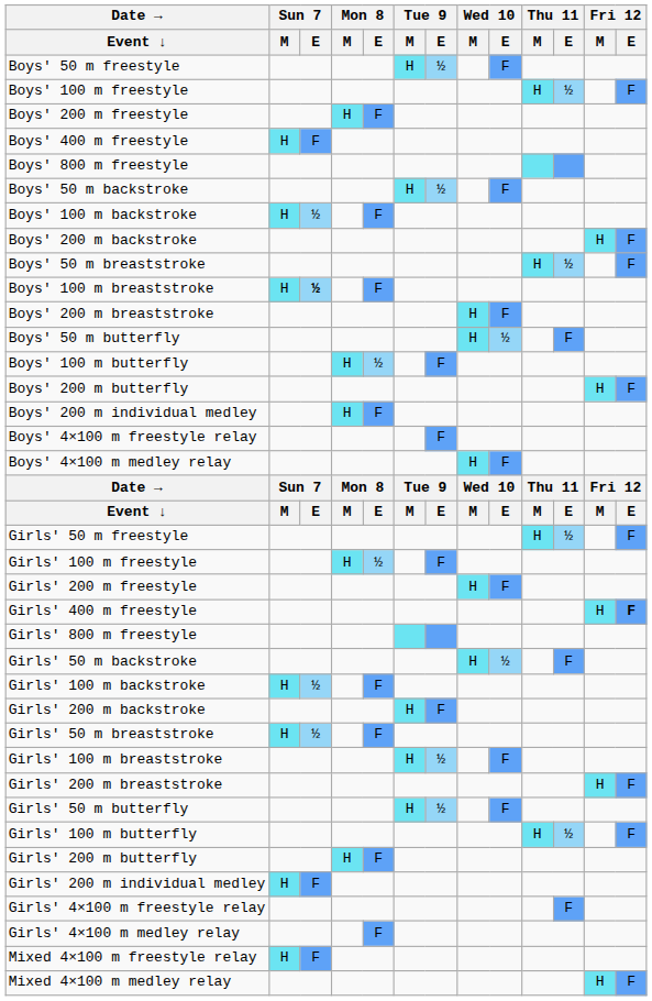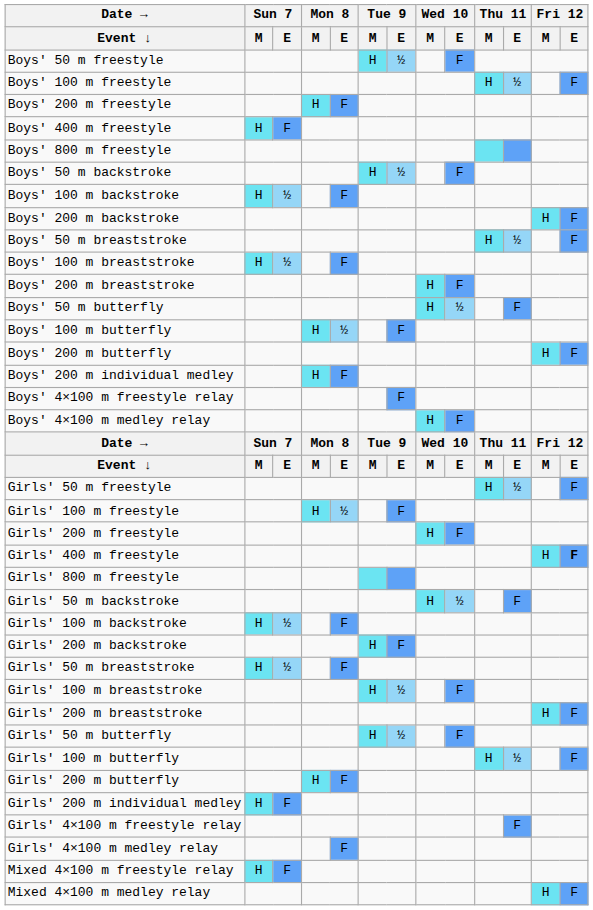Boys' 100 m breaststroke | Sun 7 / E: bold -> normal
